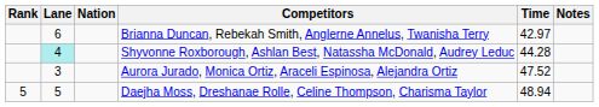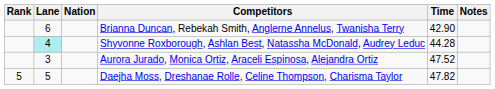row 2 | Time: 42.97 -> 42.90
row 5 | Time: 48.94 -> 47.82
